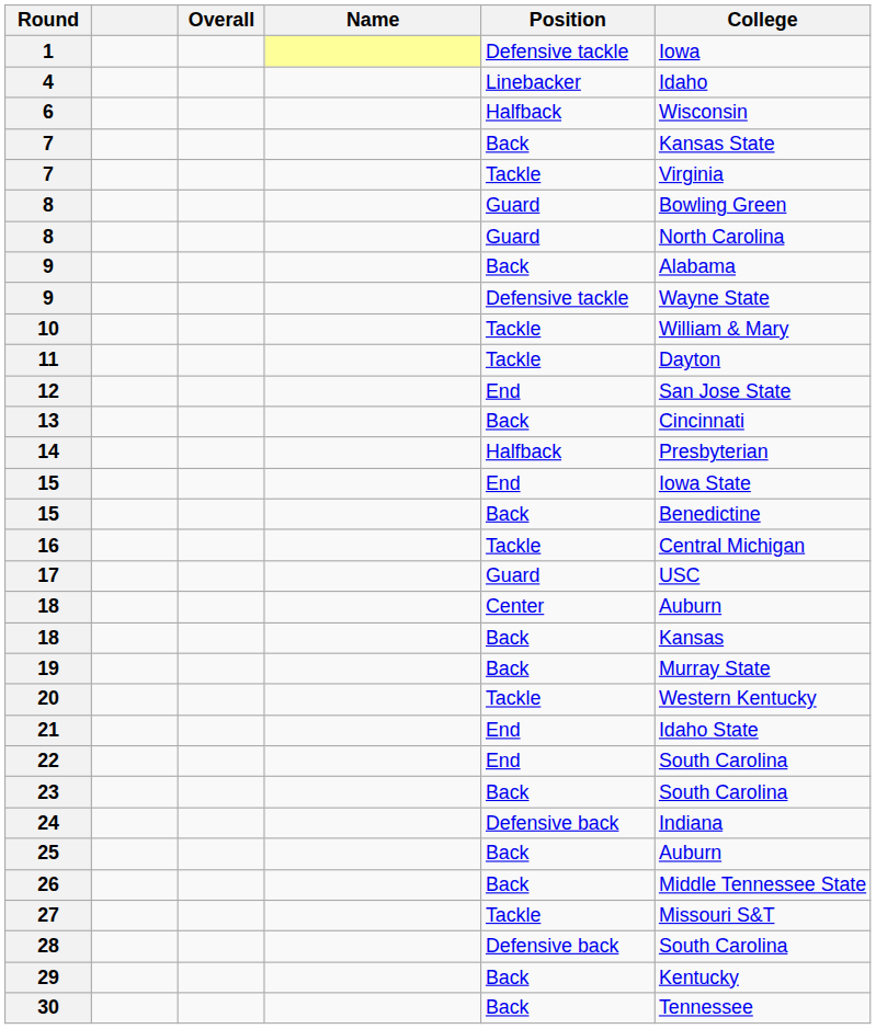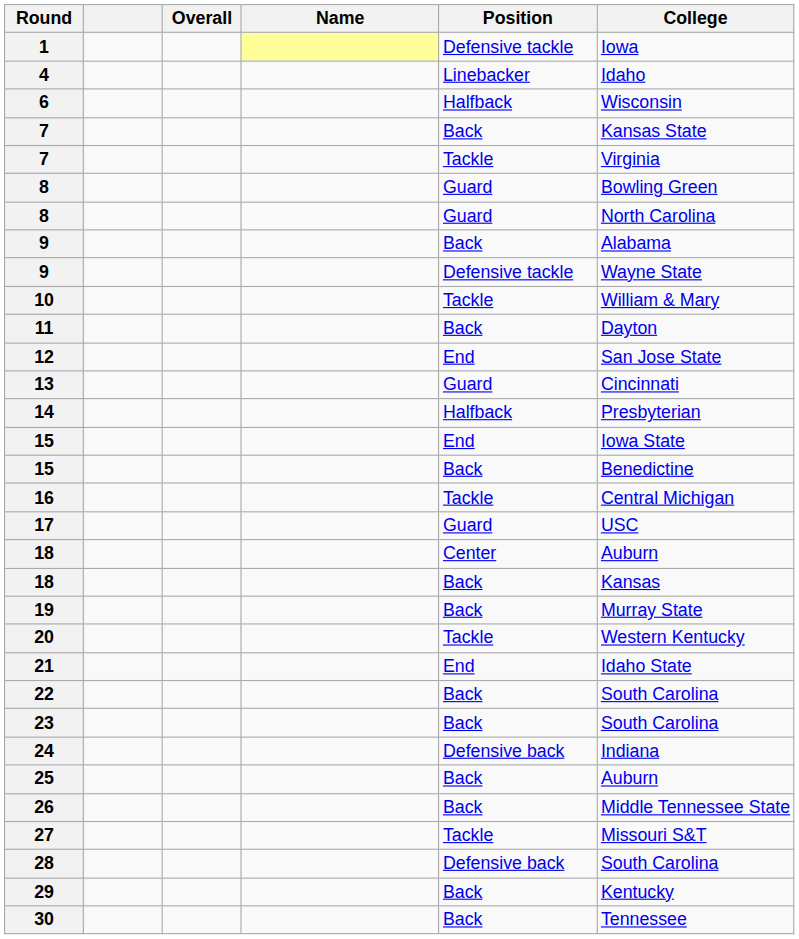11 | Position: Tackle -> Back
13 | Position: Back -> Guard
22 | Position: End -> Back
